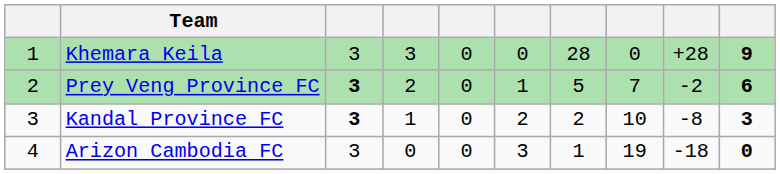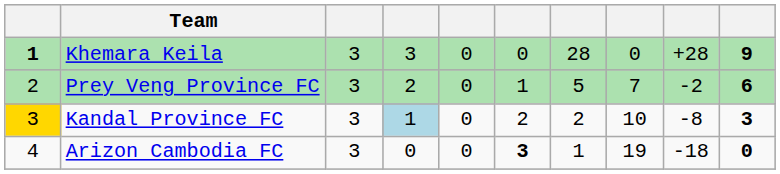Khemara Keila | column 1: normal -> bold
Prey Veng Province FC | column 3: bold -> normal
Kandal Province FC | column 1: no background -> gold background
Kandal Province FC | column 3: bold -> normal
Kandal Province FC | column 4: no background -> lightblue background
Arizon Cambodia FC | column 6: normal -> bold
